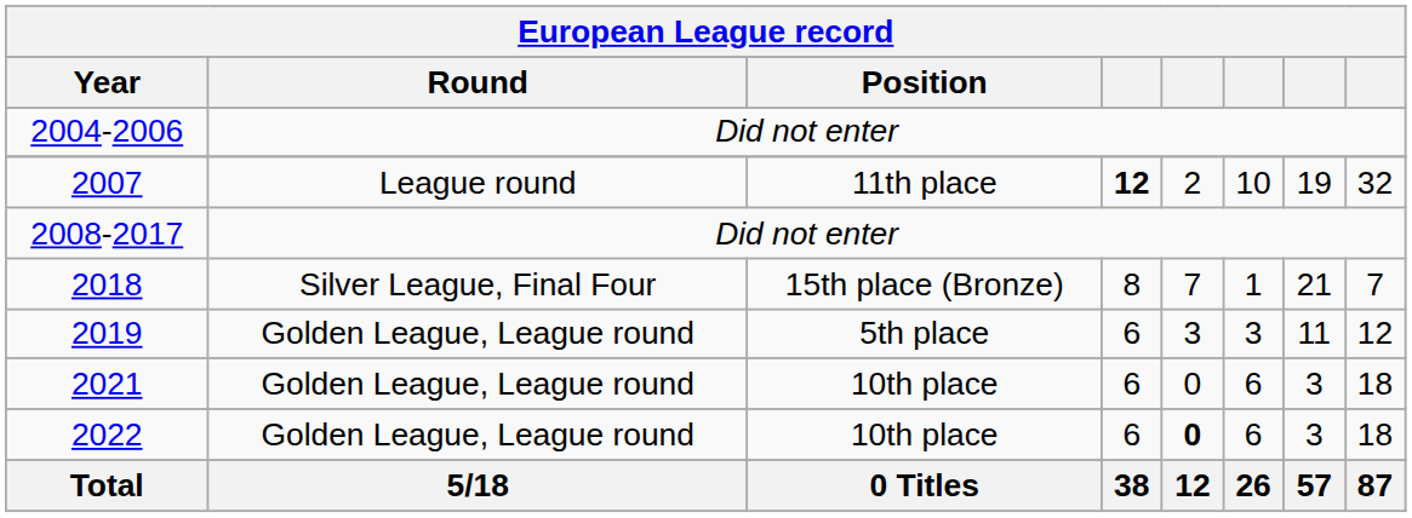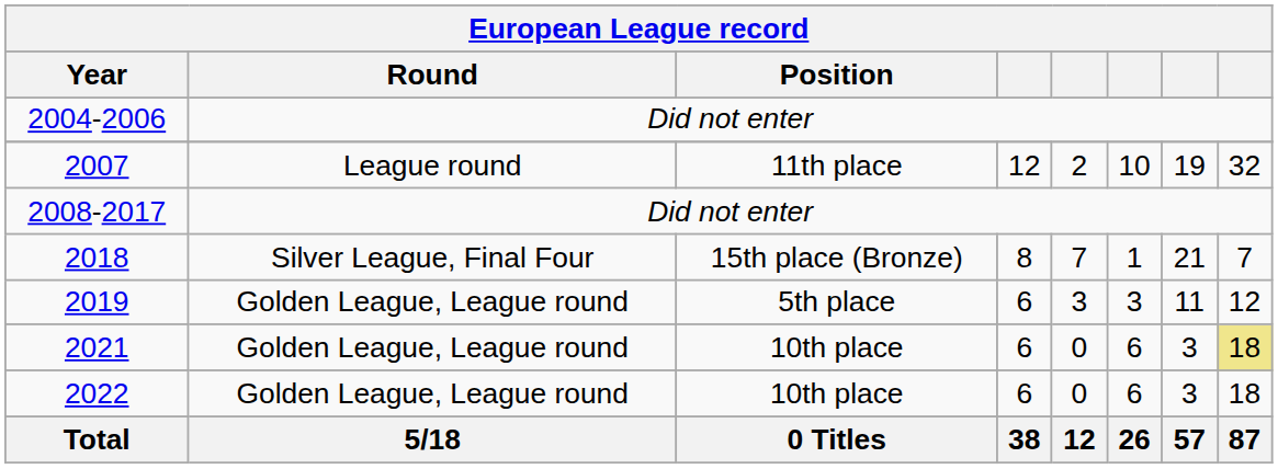2007 | column 4: bold -> normal
2021 | column 8: no background -> khaki background
2022 | column 5: bold -> normal
